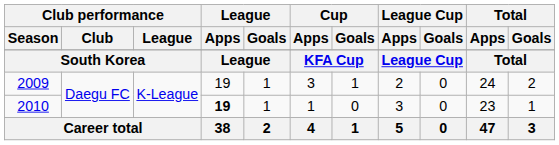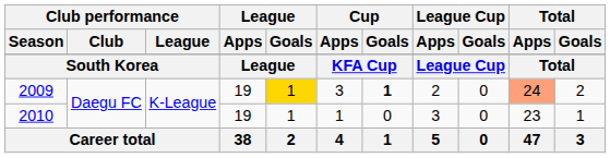2009 | League / Goals: no background -> gold background
2009 | Cup / Goals: normal -> bold
2009 | Total / Apps: no background -> lightsalmon background
2010 | League / Apps: bold -> normal
